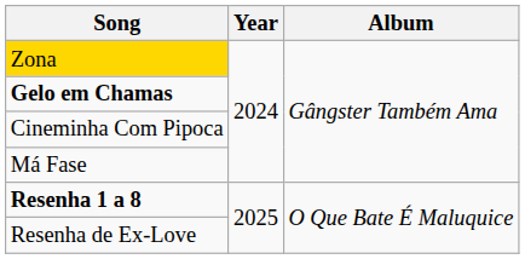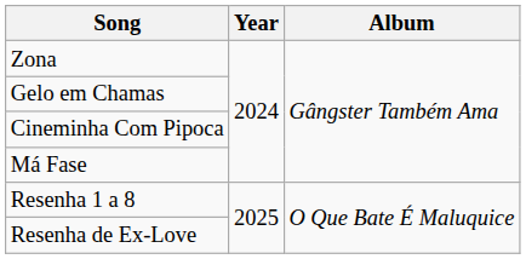Zona | Song: gold background -> no background
Gelo em Chamas | Song: bold -> normal
Resenha 1 a 8 | Song: bold -> normal
